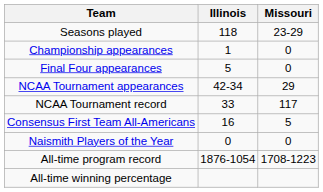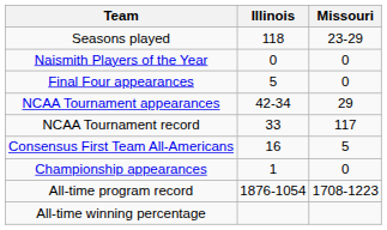rows swapped: Championship appearances <-> Naismith Players of the Year
